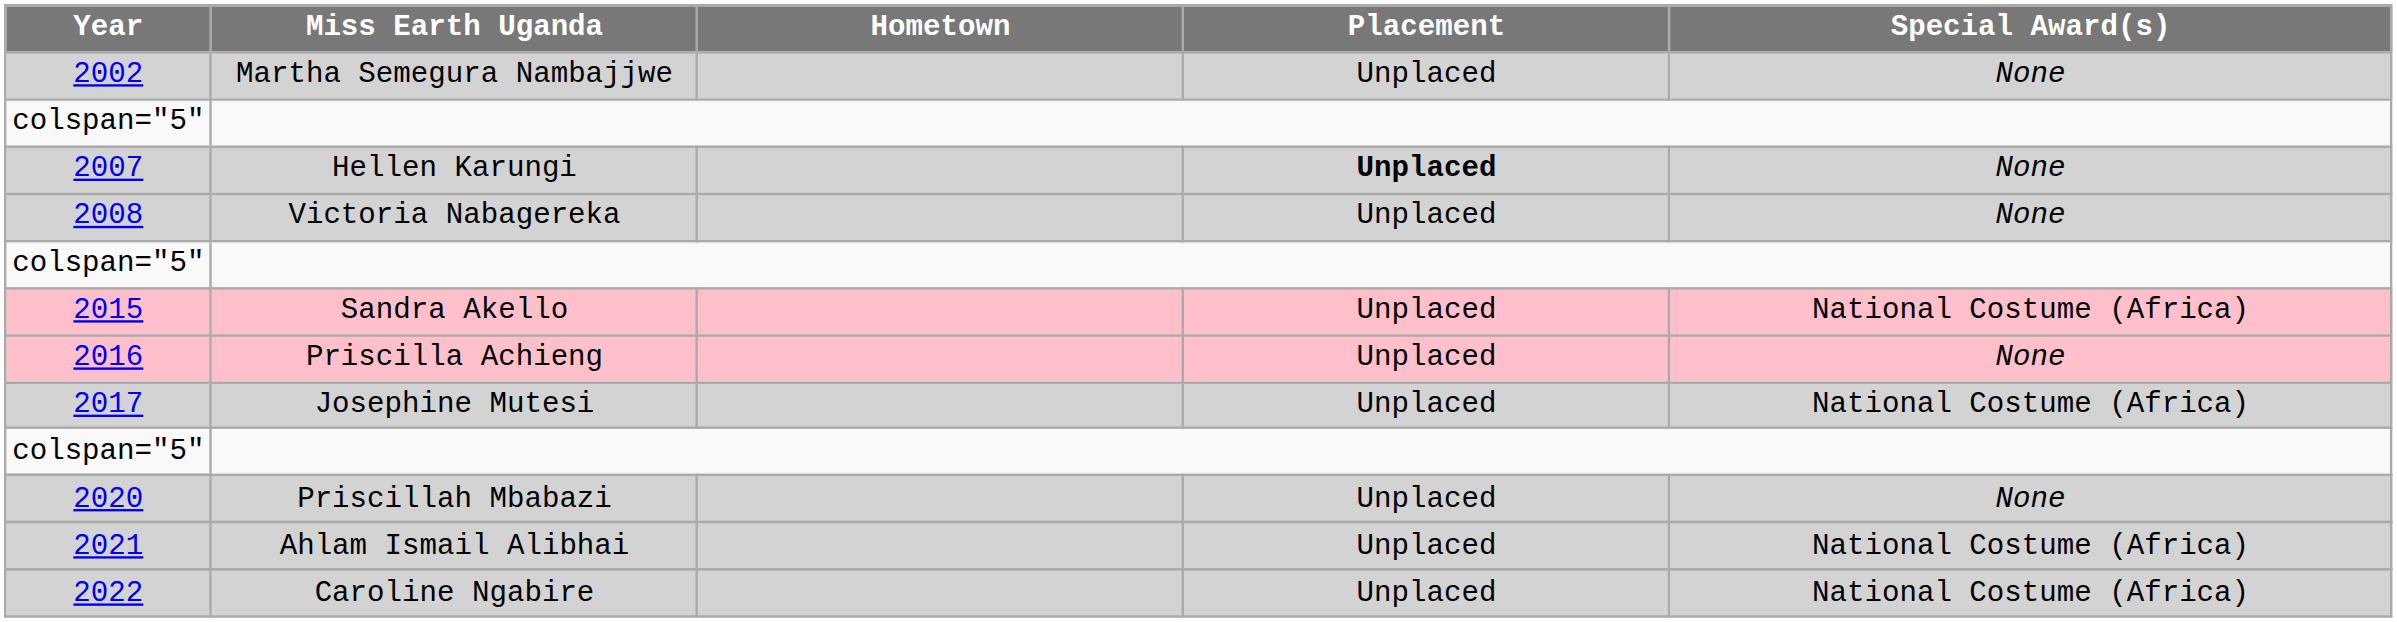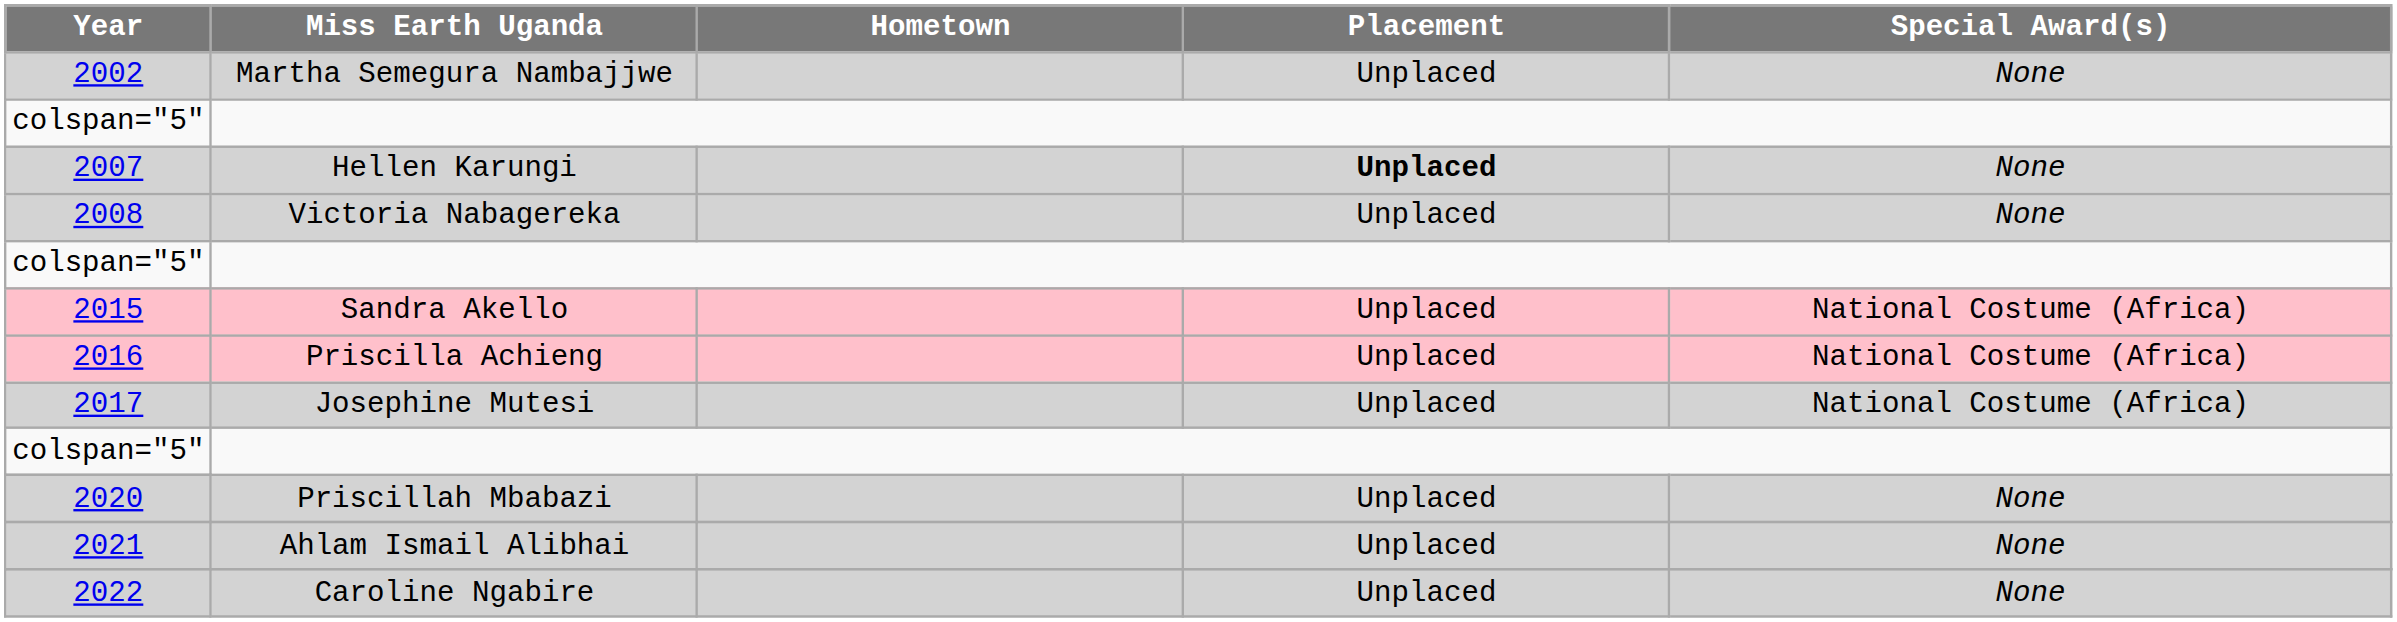2016 | Special Award(s): None -> National Costume (Africa)
2021 | Special Award(s): National Costume (Africa) -> None
2022 | Special Award(s): National Costume (Africa) -> None
